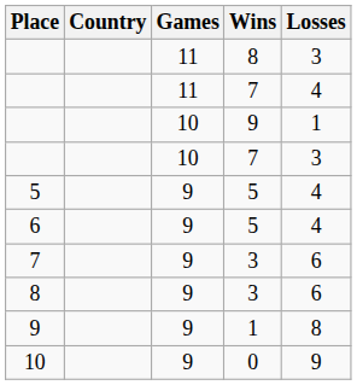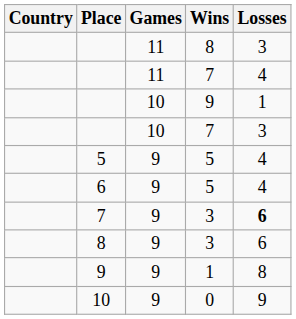columns swapped: Place <-> Country
row 8 | Losses: normal -> bold
